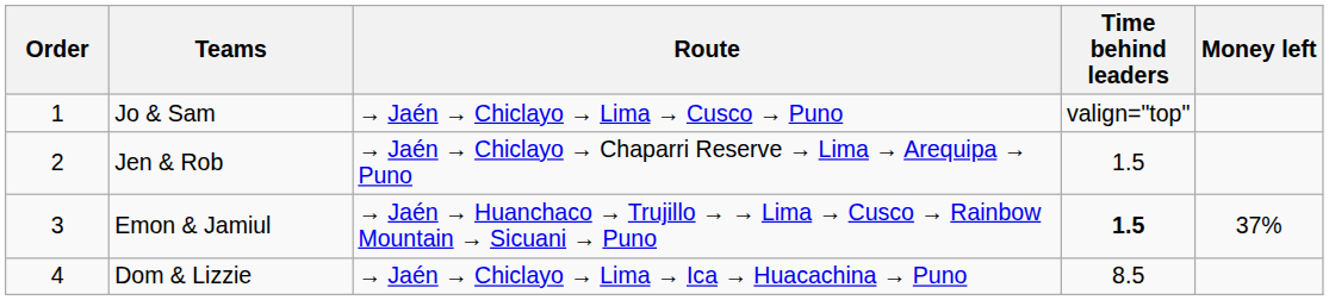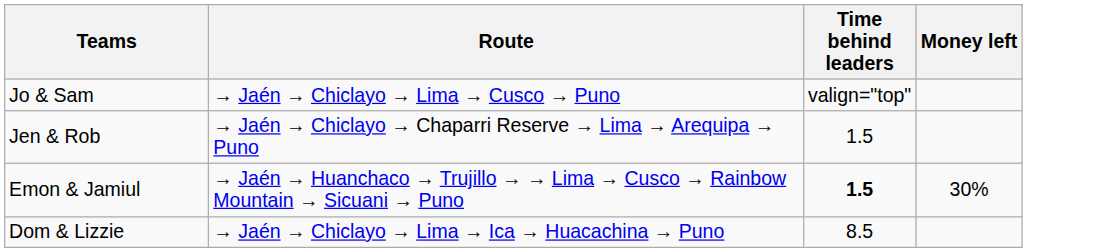- column: Order | 1 | 2 | 3 | 4
Emon & Jamiul | Money left: 37% -> 30%
